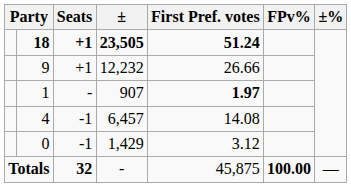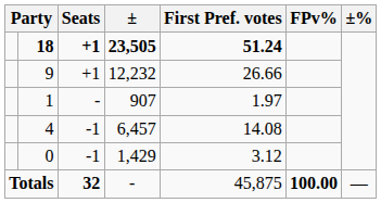1 | First Pref. votes: bold -> normal
